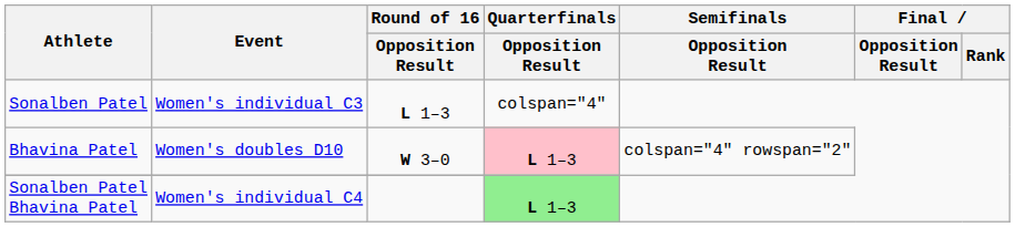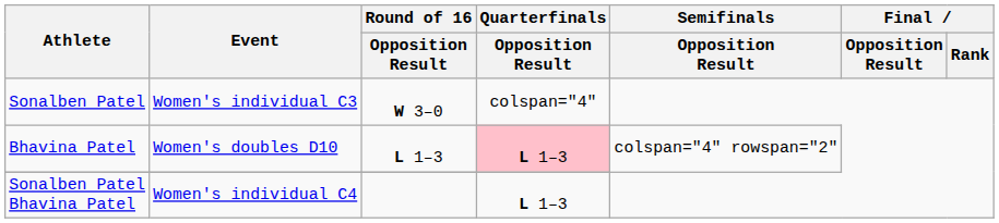Sonalben Patel | Round of 16 / Opposition Result: L 1–3 -> W 3–0
Bhavina Patel | Round of 16 / Opposition Result: W 3–0 -> L 1–3
Sonalben Patel Bhavina Patel | Quarterfinals / Opposition Result: lightgreen background -> no background
